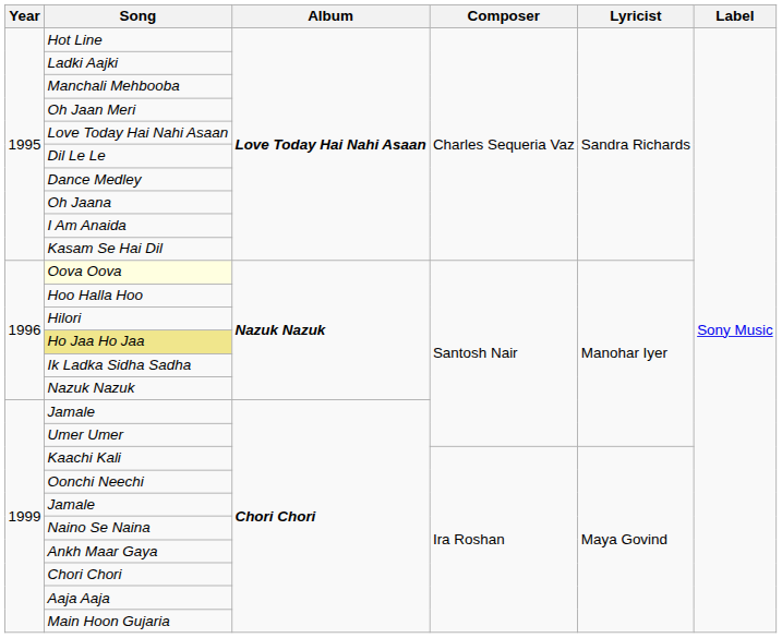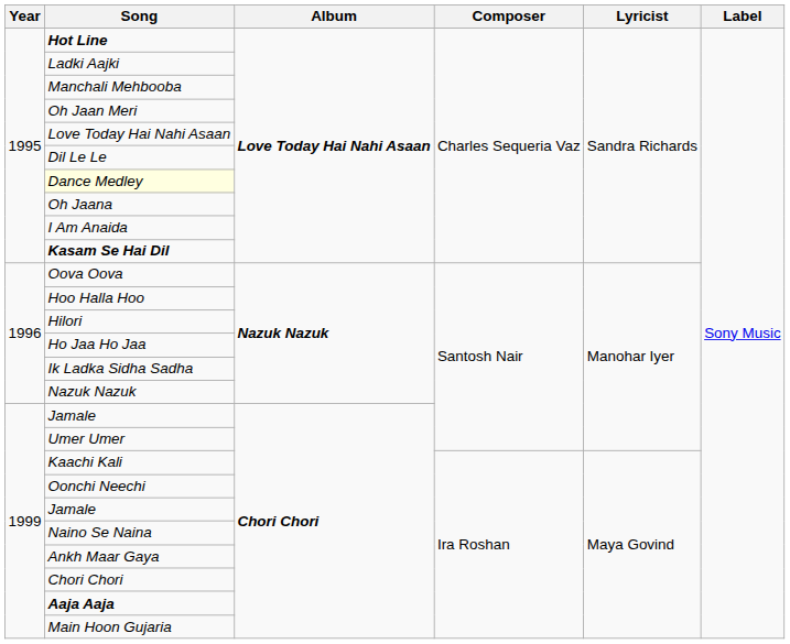Hot Line | Song: normal -> bold
Dance Medley | Song: no background -> lightyellow background
Kasam Se Hai Dil | Song: normal -> bold
Oova Oova | Song: lightyellow background -> no background
Ho Jaa Ho Jaa | Song: khaki background -> no background
Aaja Aaja | Song: normal -> bold
